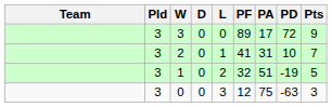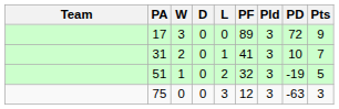columns swapped: Pld <-> PA
